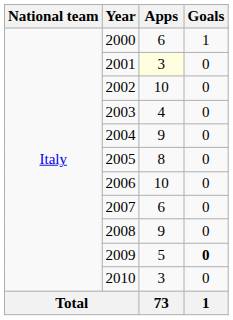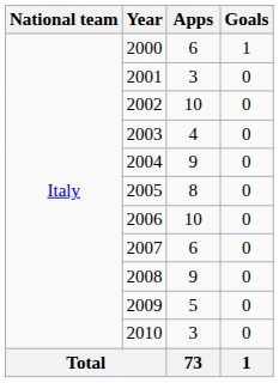2001 | Apps: lightyellow background -> no background
2009 | Goals: bold -> normal
